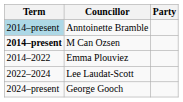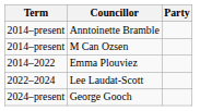Anntoinette Bramble | Term: lightblue background -> no background
M Can Ozsen | Term: bold -> normal
